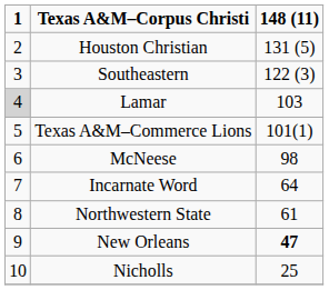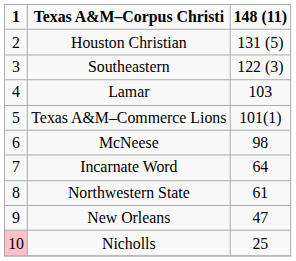Lamar | 1: lightgrey background -> no background
New Orleans | 148 (11): bold -> normal
Nicholls | 1: no background -> pink background
